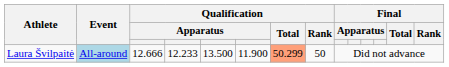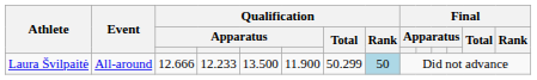row 4 | Event: lightblue background -> no background
row 4 | Qualification / Total: lightsalmon background -> no background
row 4 | Qualification / Rank: no background -> lightblue background
